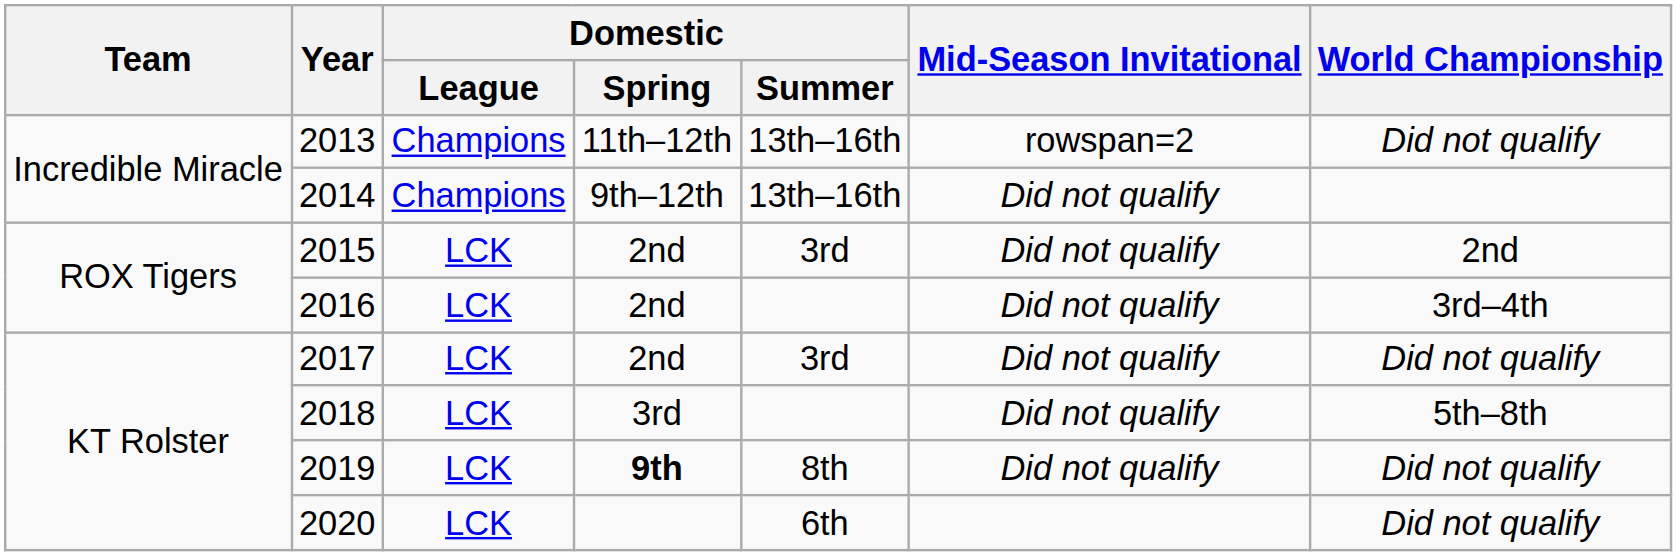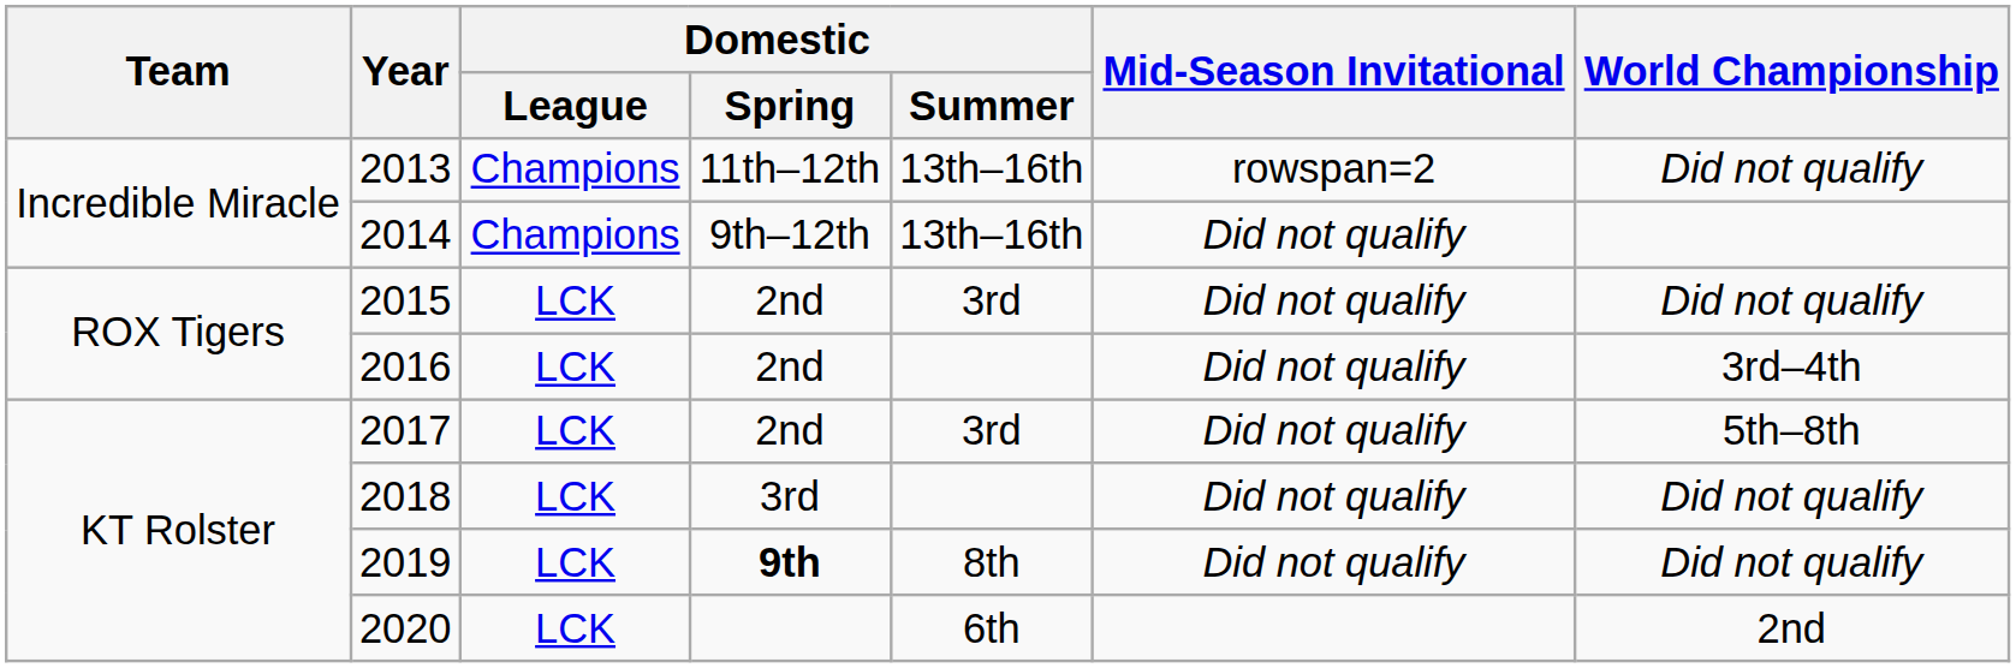2015 | World Championship: 2nd -> Did not qualify
2017 | World Championship: Did not qualify -> 5th–8th
2018 | World Championship: 5th–8th -> Did not qualify
2020 | World Championship: Did not qualify -> 2nd
